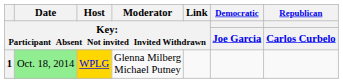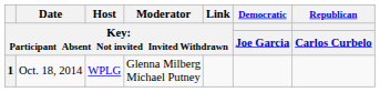1 | column 2: lightgreen background -> no background
1 | column 3: gold background -> no background
